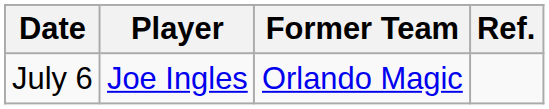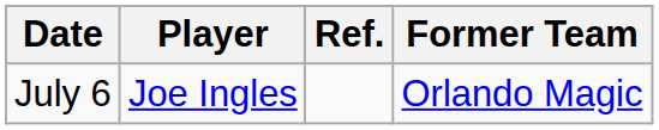columns swapped: Former Team <-> Ref.
